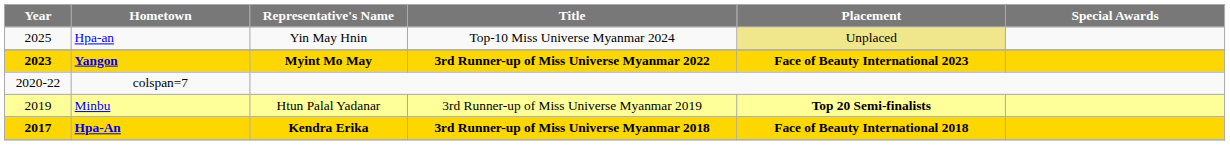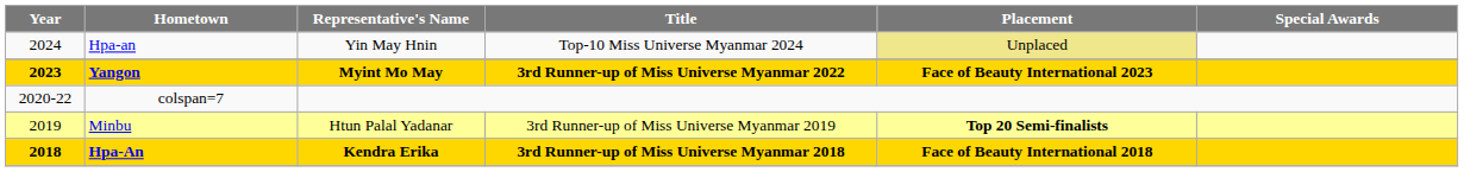Hpa-an | Year: 2025 -> 2024
Hpa-An | Year: 2017 -> 2018
